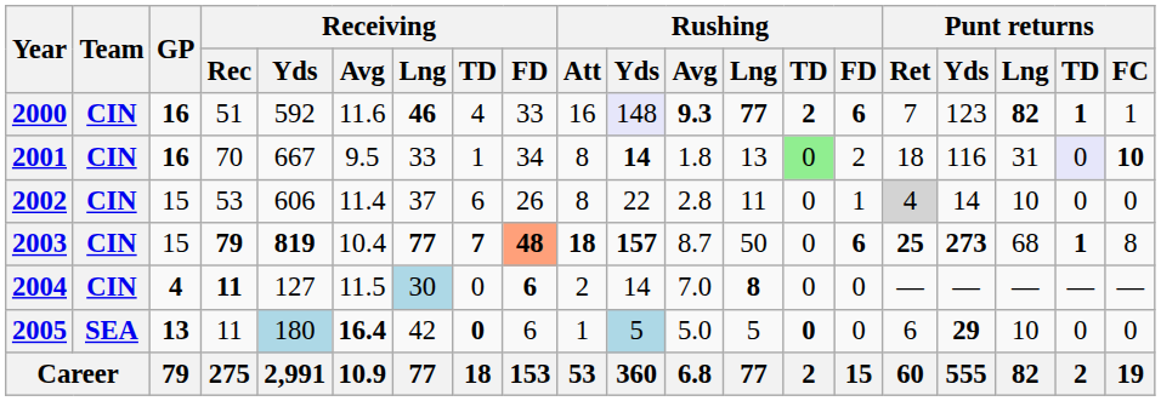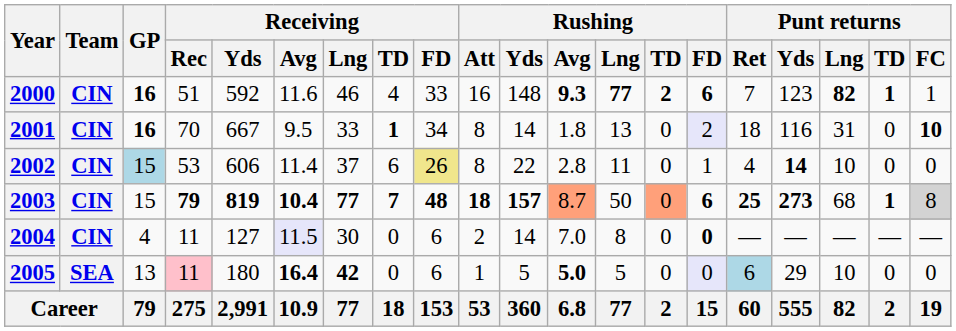2000 | Receiving / Lng: bold -> normal
2000 | Rushing / Yds: lavender background -> no background
2001 | Receiving / TD: normal -> bold
2001 | Rushing / Yds: bold -> normal
2001 | Rushing / TD: lightgreen background -> no background
2001 | Rushing / FD: no background -> lavender background
2001 | Punt returns / TD: lavender background -> no background
2002 | GP: no background -> lightblue background
2002 | Receiving / FD: no background -> khaki background
2002 | Punt returns / Ret: lightgrey background -> no background
2002 | Punt returns / Yds: normal -> bold
2003 | Receiving / Avg: normal -> bold
2003 | Receiving / FD: lightsalmon background -> no background
2003 | Rushing / Avg: no background -> lightsalmon background
2003 | Rushing / TD: no background -> lightsalmon background
2003 | Punt returns / FC: no background -> lightgrey background
2004 | GP: bold -> normal
2004 | Receiving / Rec: bold -> normal
2004 | Receiving / Avg: no background -> lavender background
2004 | Receiving / Lng: lightblue background -> no background
2004 | Receiving / FD: bold -> normal
2004 | Rushing / Lng: bold -> normal
2004 | Rushing / FD: normal -> bold
2005 | GP: bold -> normal
2005 | Receiving / Rec: no background -> pink background
2005 | Receiving / Yds: lightblue background -> no background
2005 | Receiving / Lng: normal -> bold
2005 | Receiving / TD: bold -> normal
2005 | Rushing / Yds: lightblue background -> no background
2005 | Rushing / Avg: normal -> bold
2005 | Rushing / TD: bold -> normal
2005 | Rushing / FD: no background -> lavender background
2005 | Punt returns / Ret: no background -> lightblue background
2005 | Punt returns / Yds: bold -> normal
